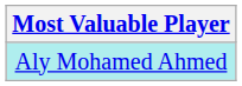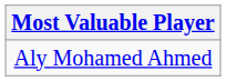row 2 | column 1: paleturquoise background -> no background
